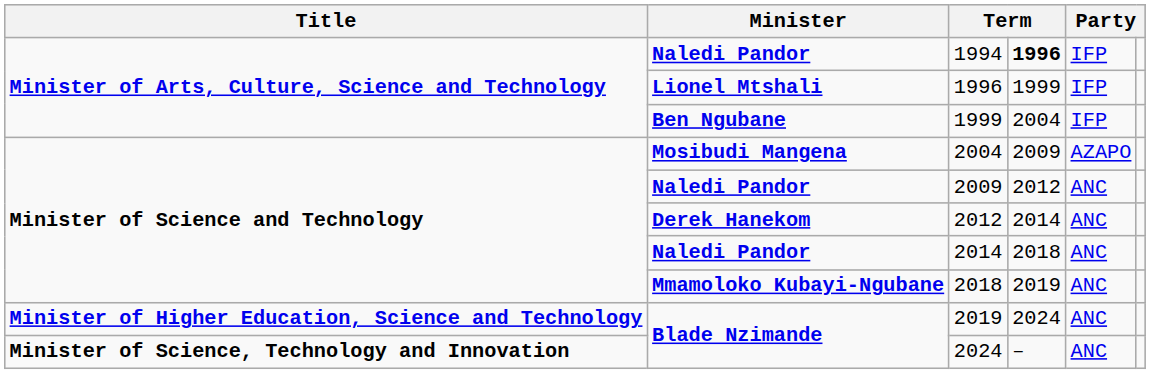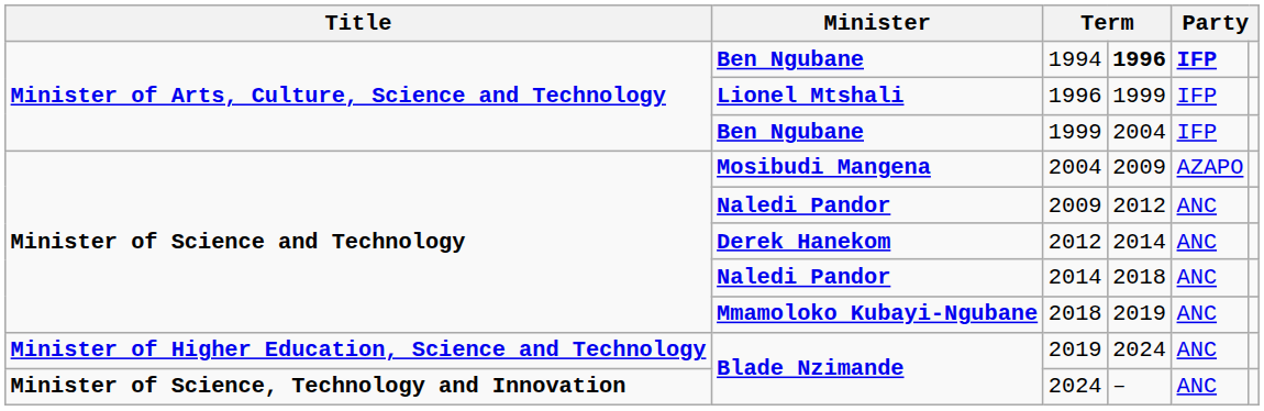1994 | Minister: Naledi Pandor -> Ben Ngubane
1994 | column 5: normal -> bold
